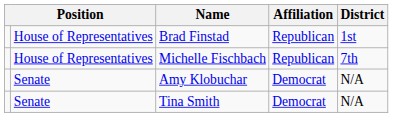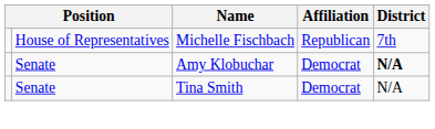- row: House of Representatives | Brad Finstad | Republican | 1st
Amy Klobuchar | District: normal -> bold
